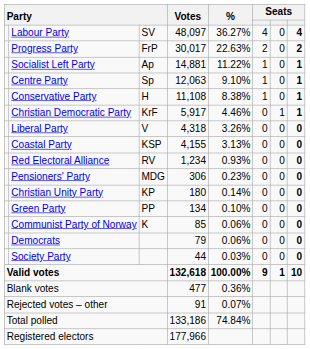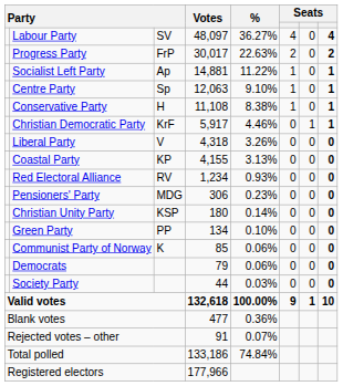Coastal Party | column 3: KSP -> KP
Christian Unity Party | column 3: KP -> KSP
